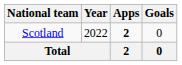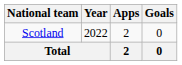Scotland | Apps: bold -> normal
